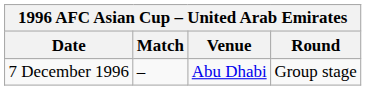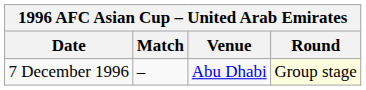7 December 1996 | Round: no background -> lightyellow background
